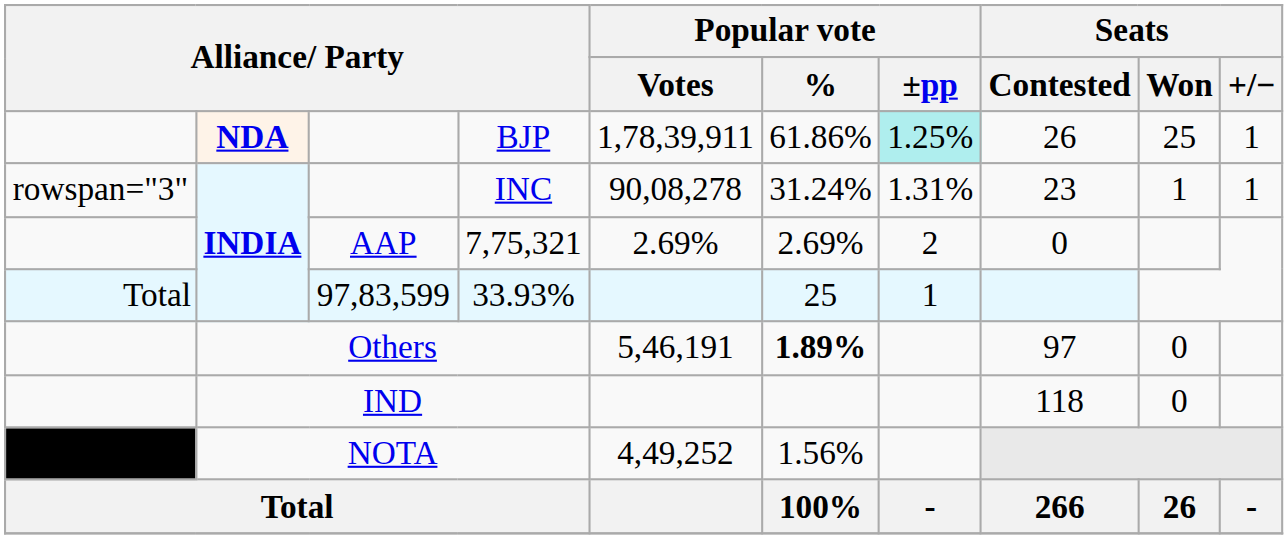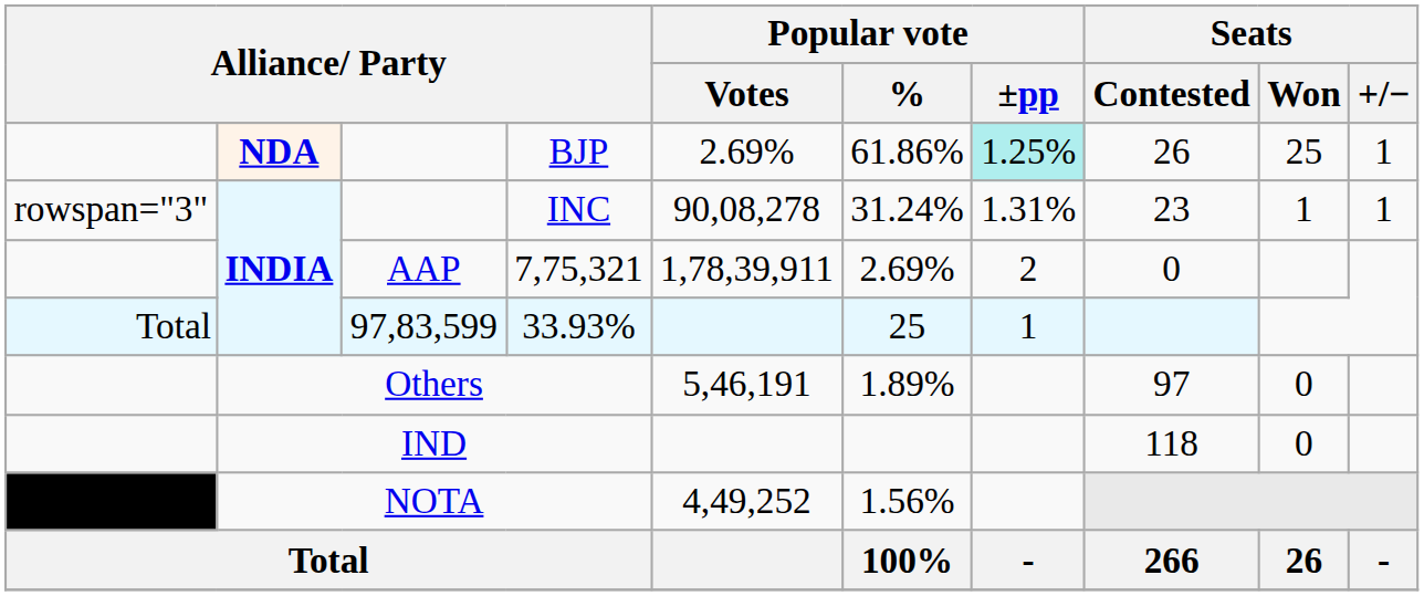BJP | Popular vote / Votes: 1,78,39,911 -> 2.69%
7,75,321 | Popular vote / Votes: 2.69% -> 1,78,39,911
Others | Popular vote / %: bold -> normal
